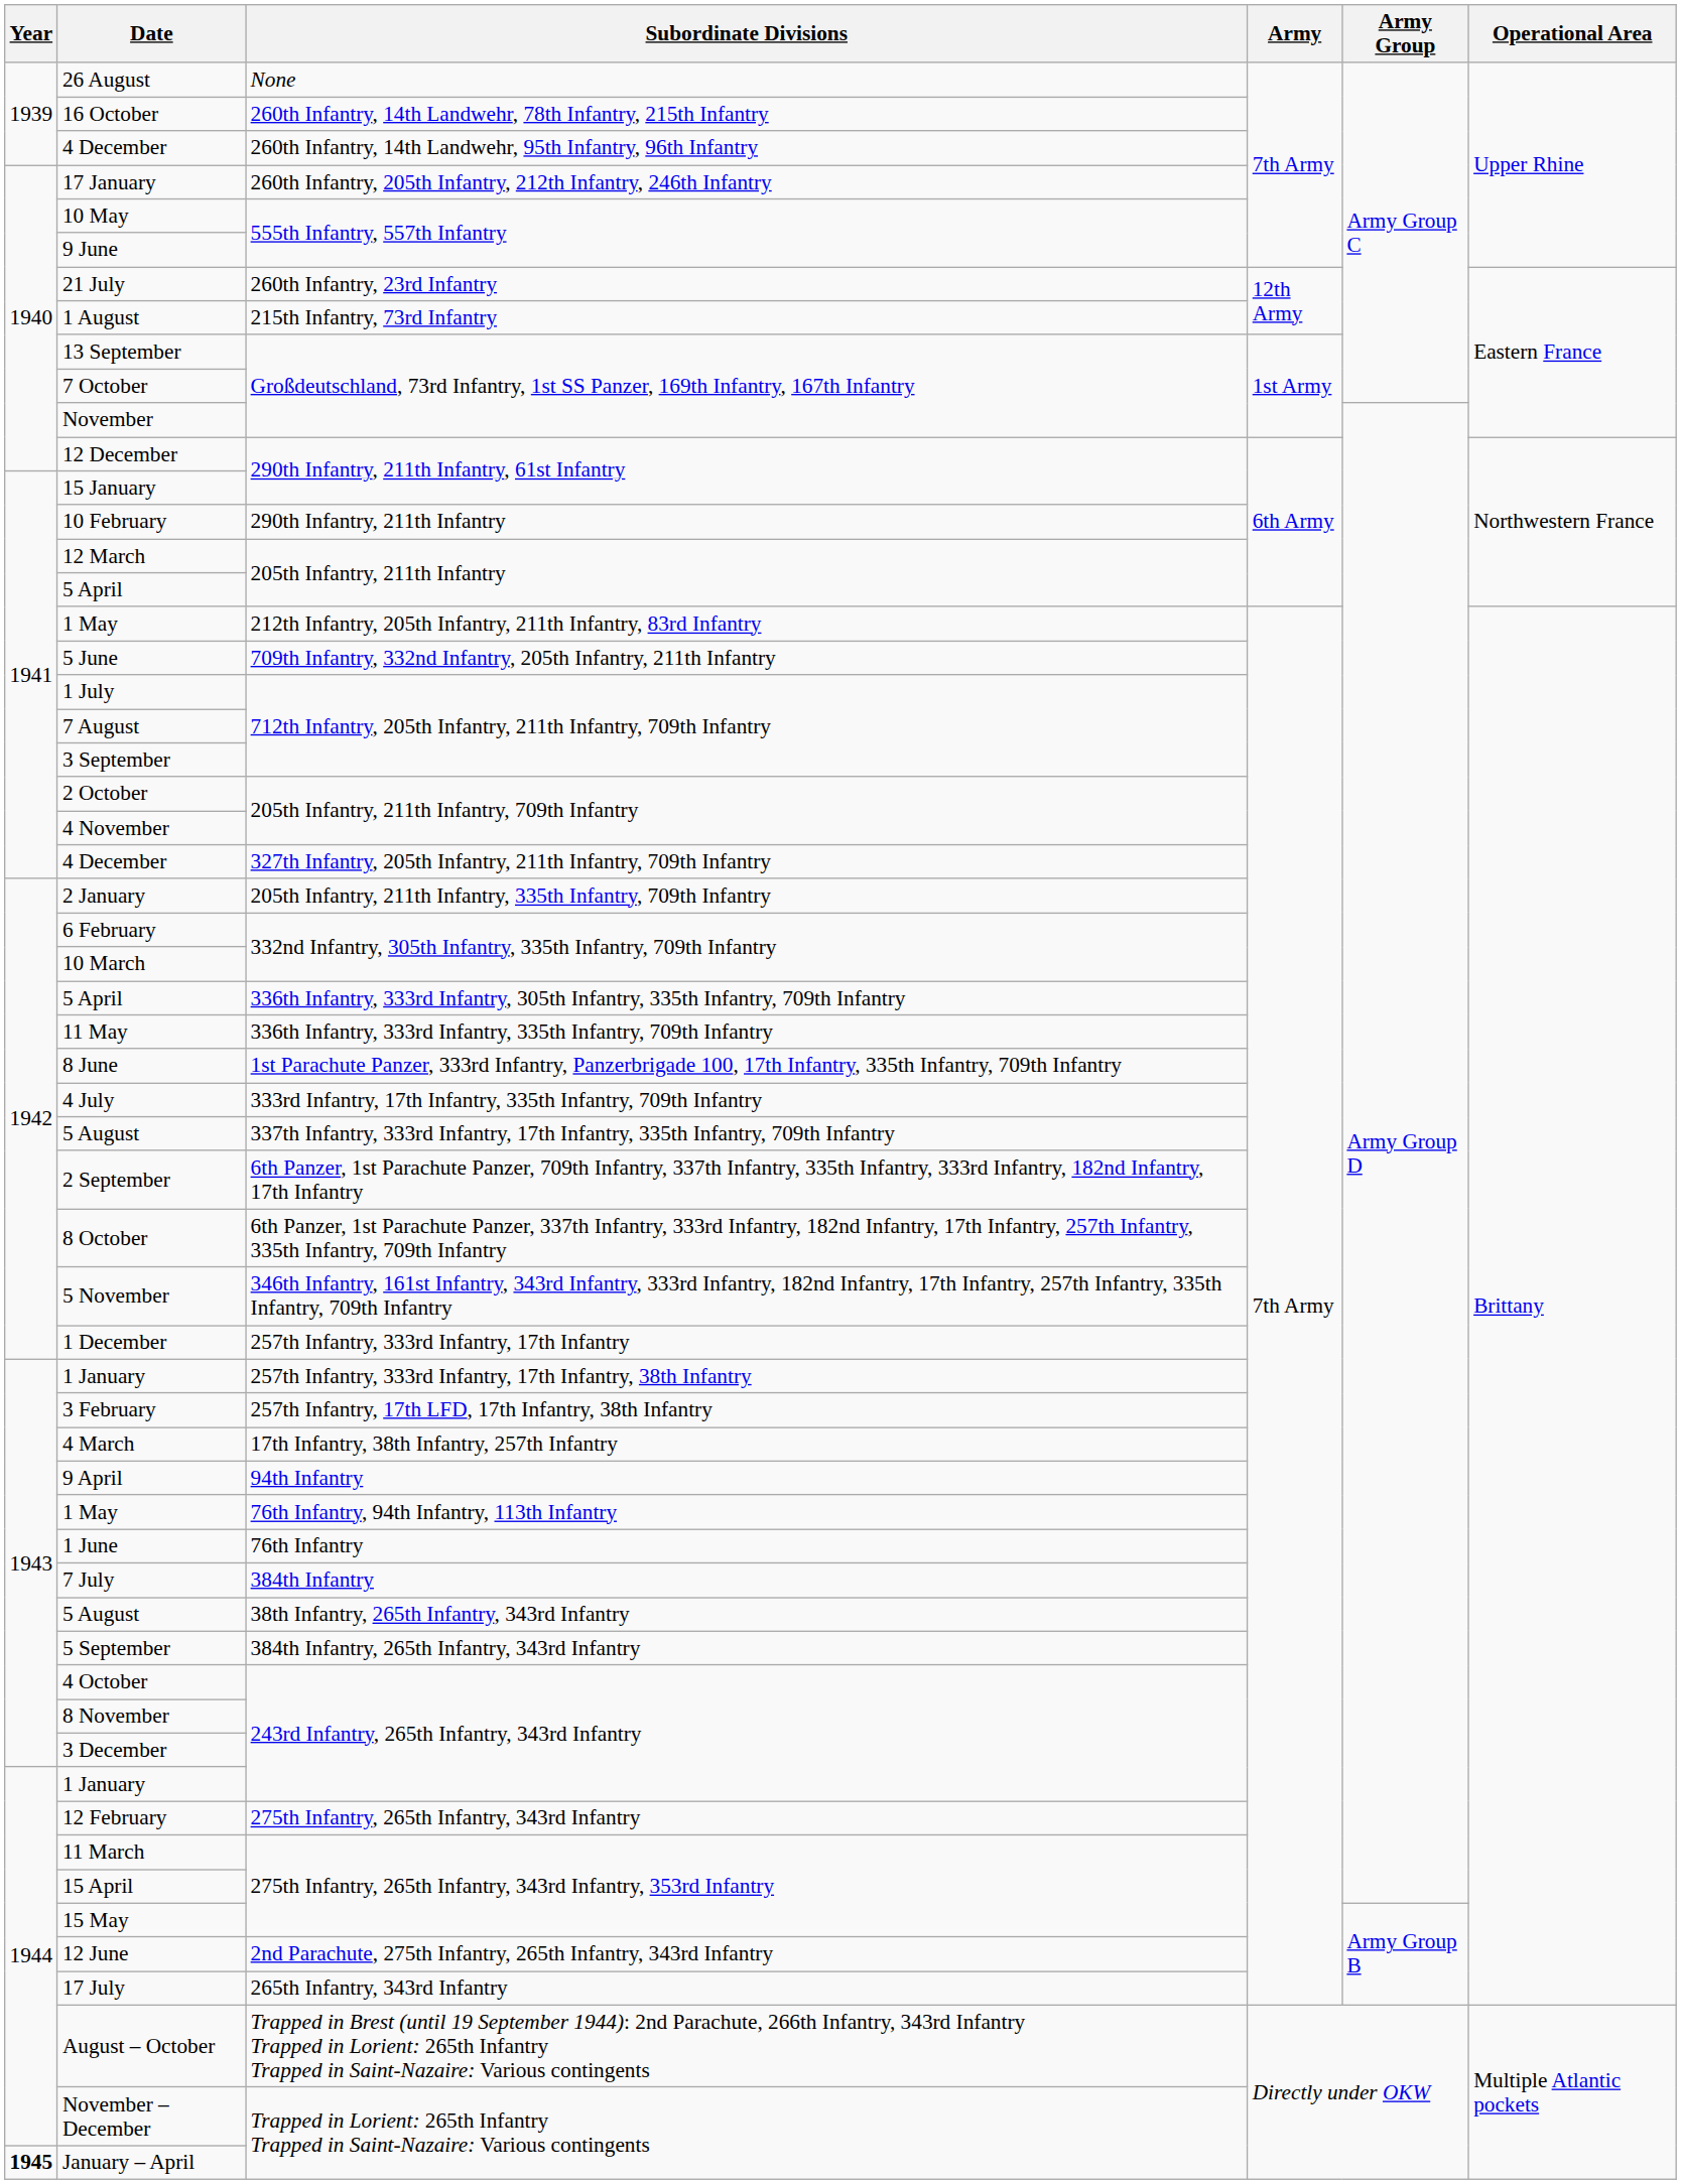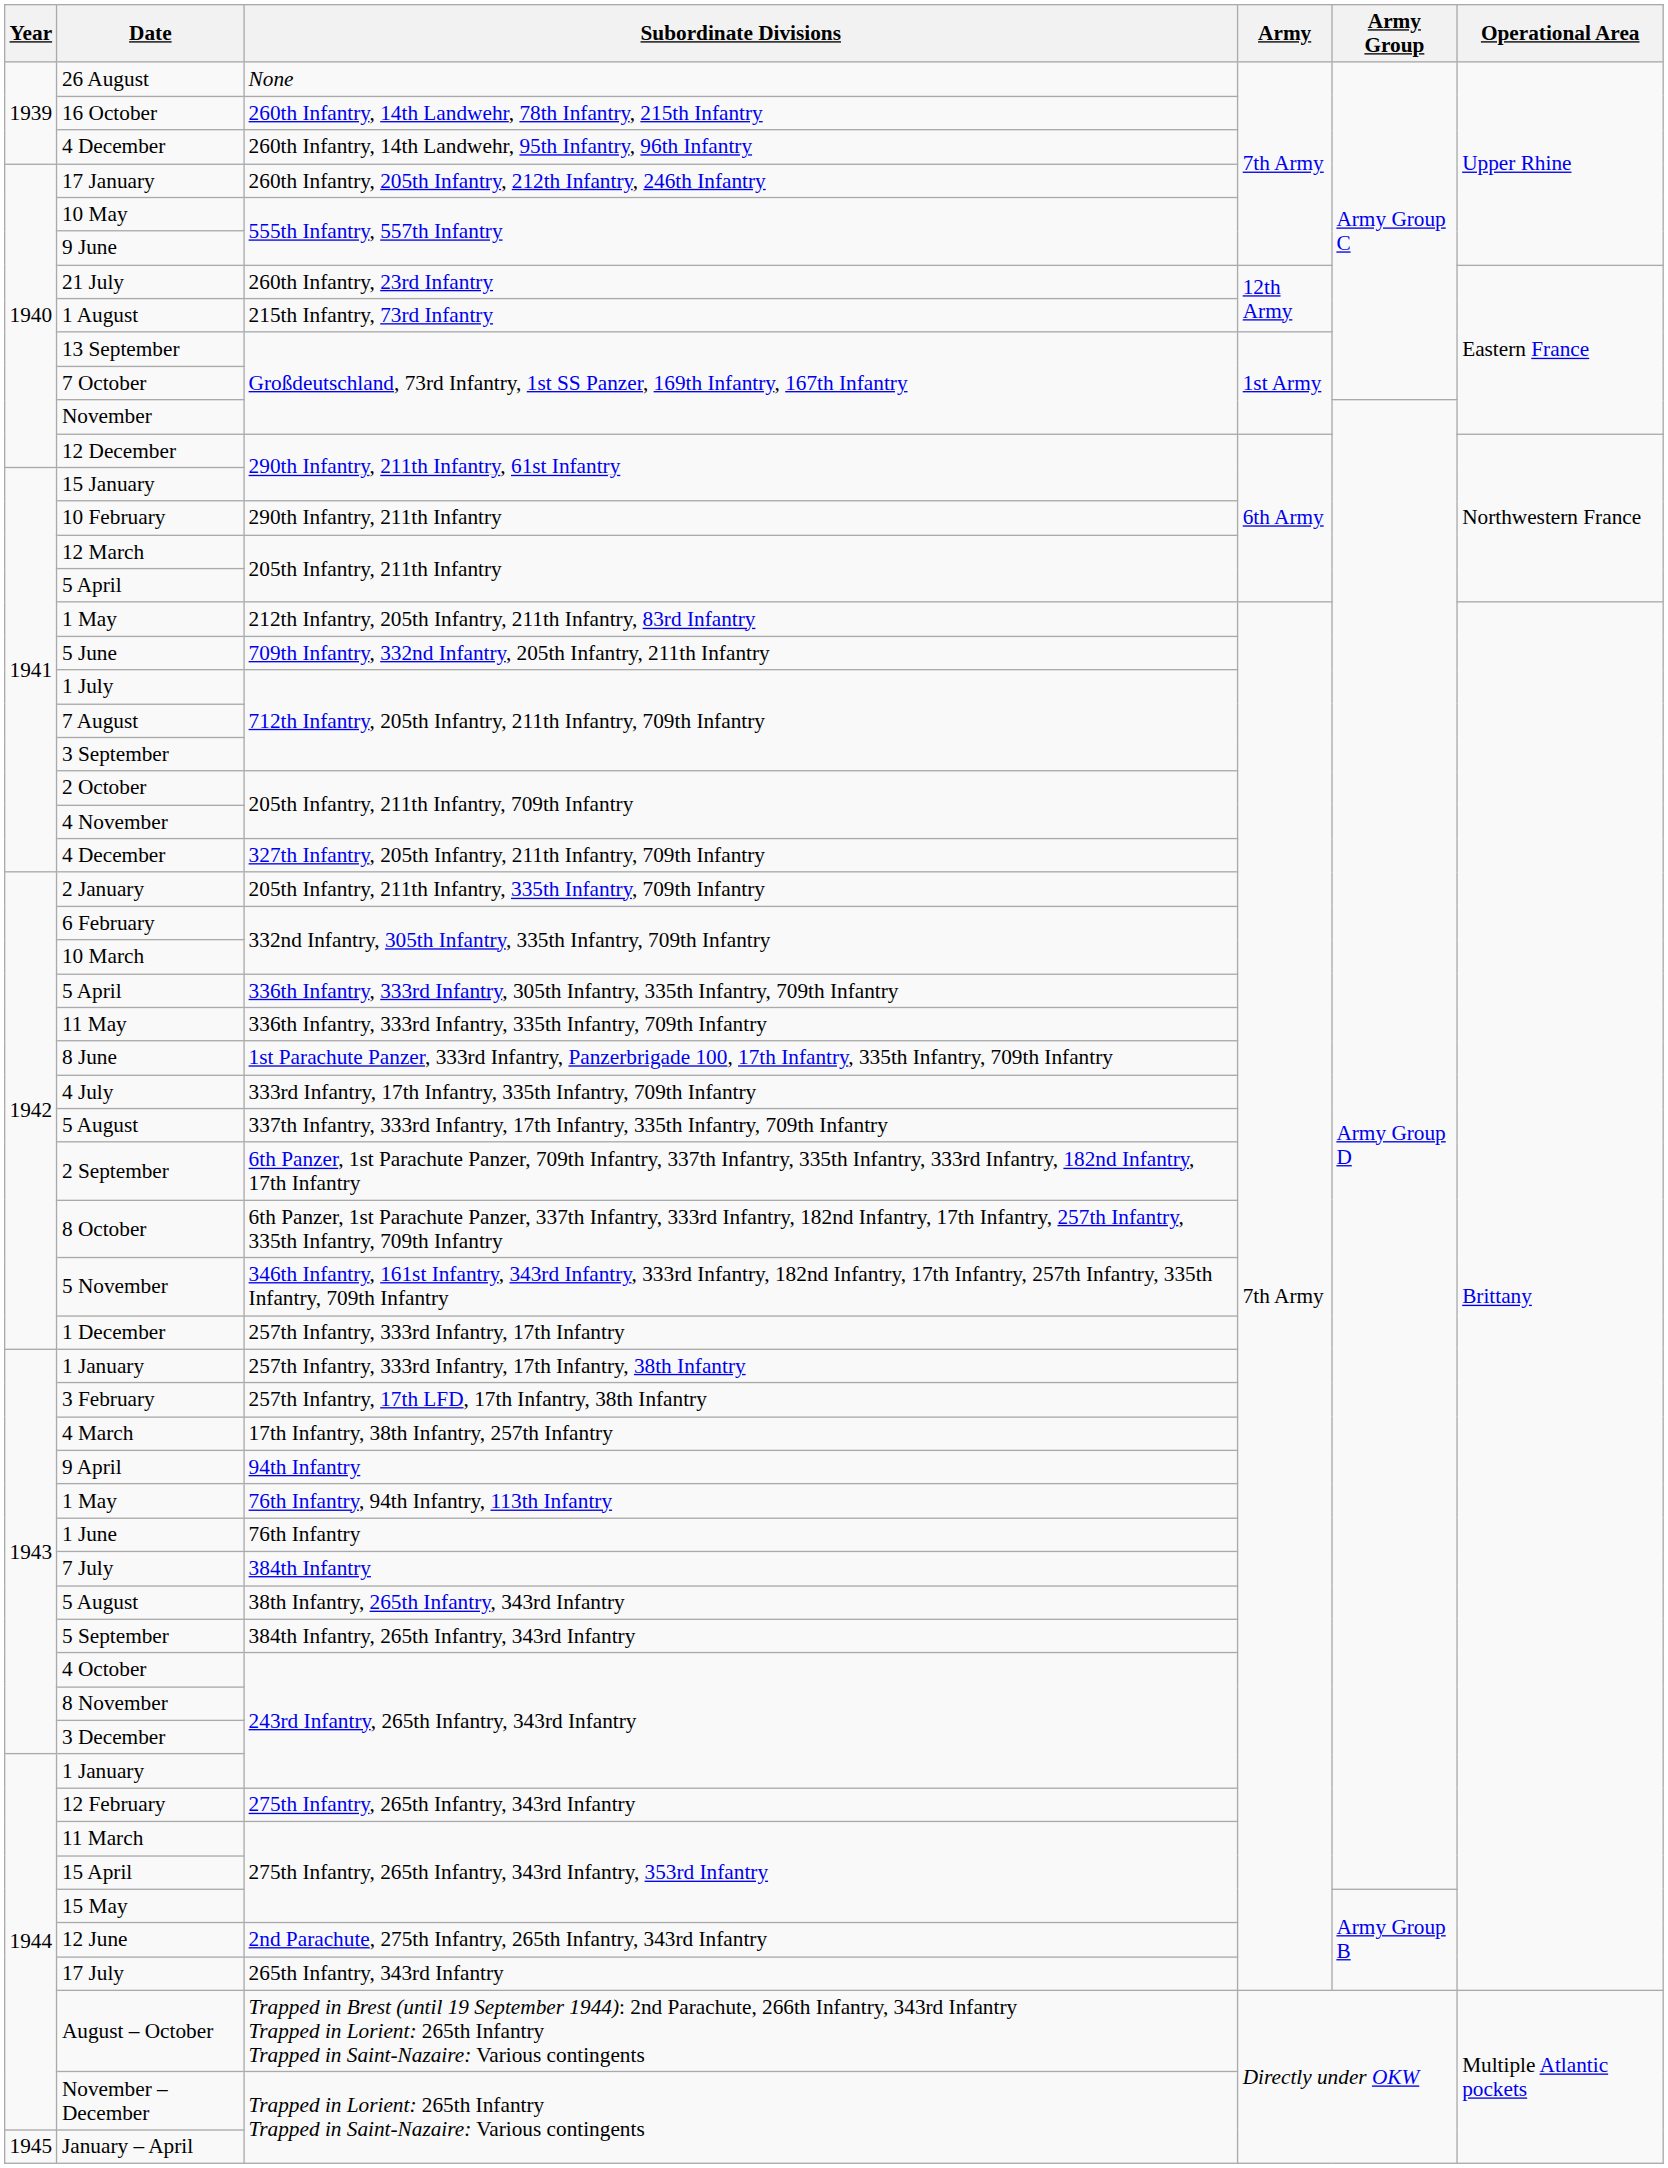January – April | Year: bold -> normal
